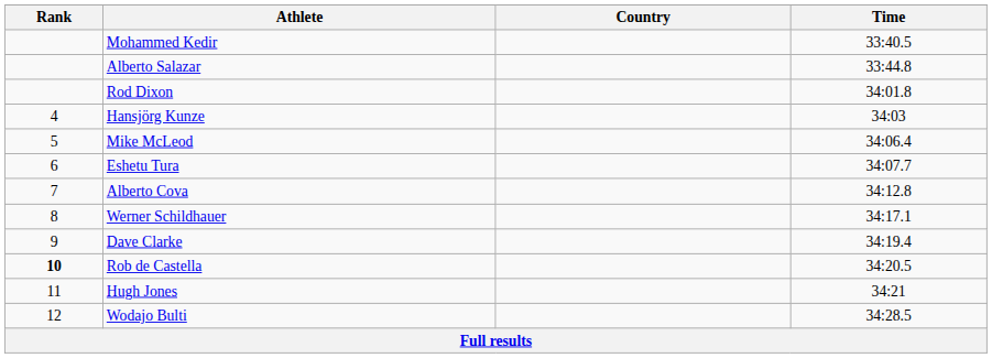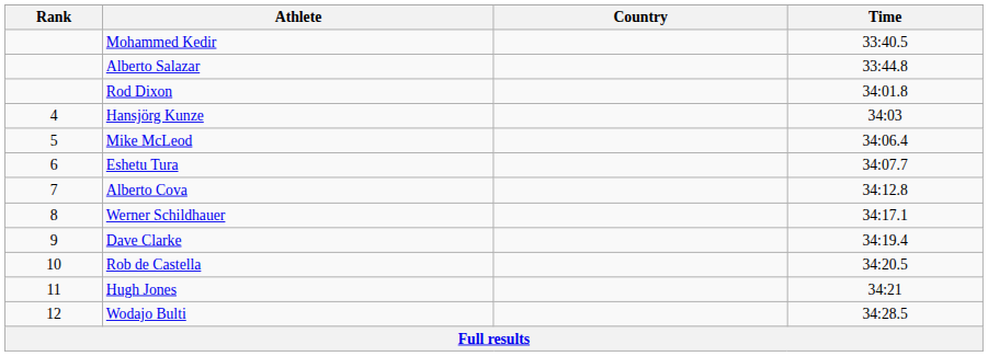Rob de Castella | Rank: bold -> normal
